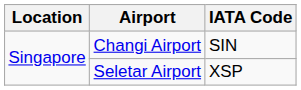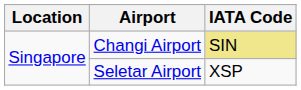Changi Airport | IATA Code: no background -> khaki background
